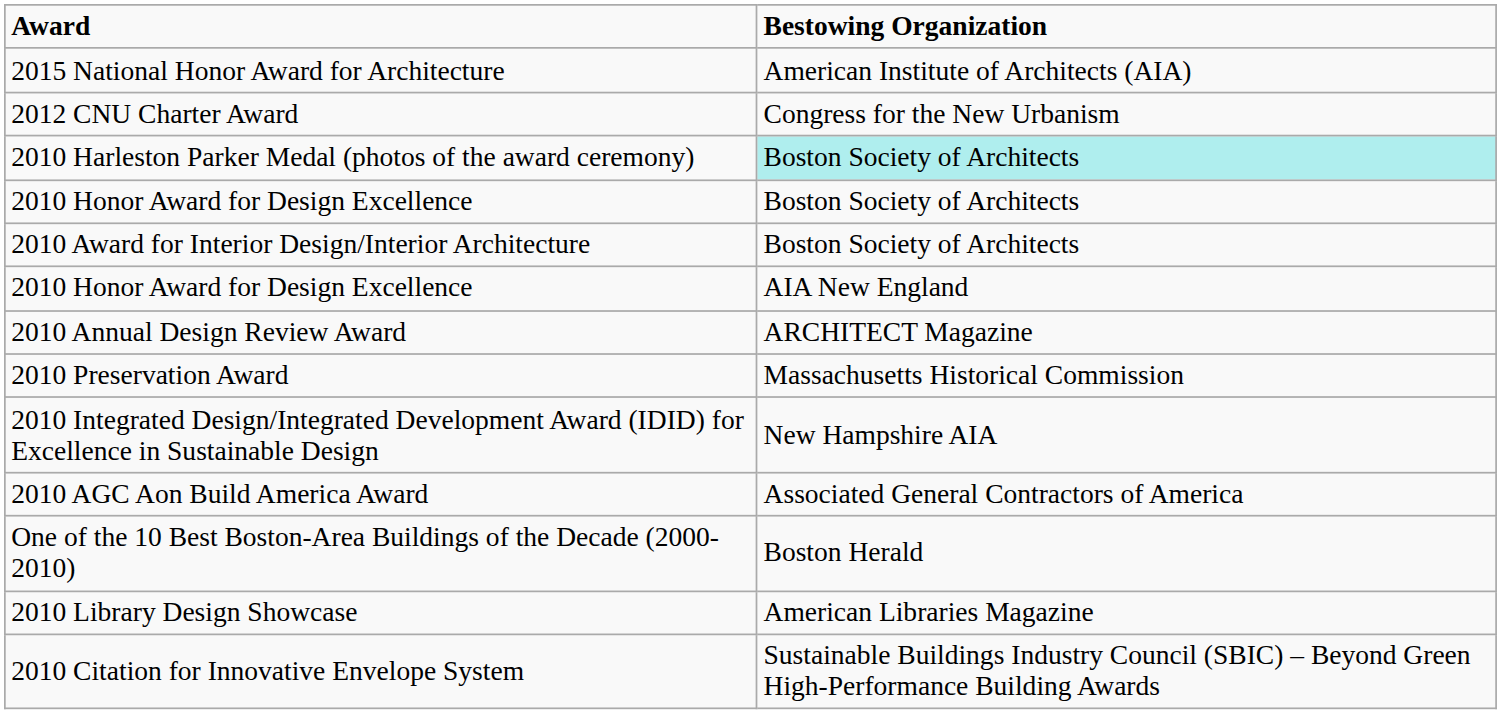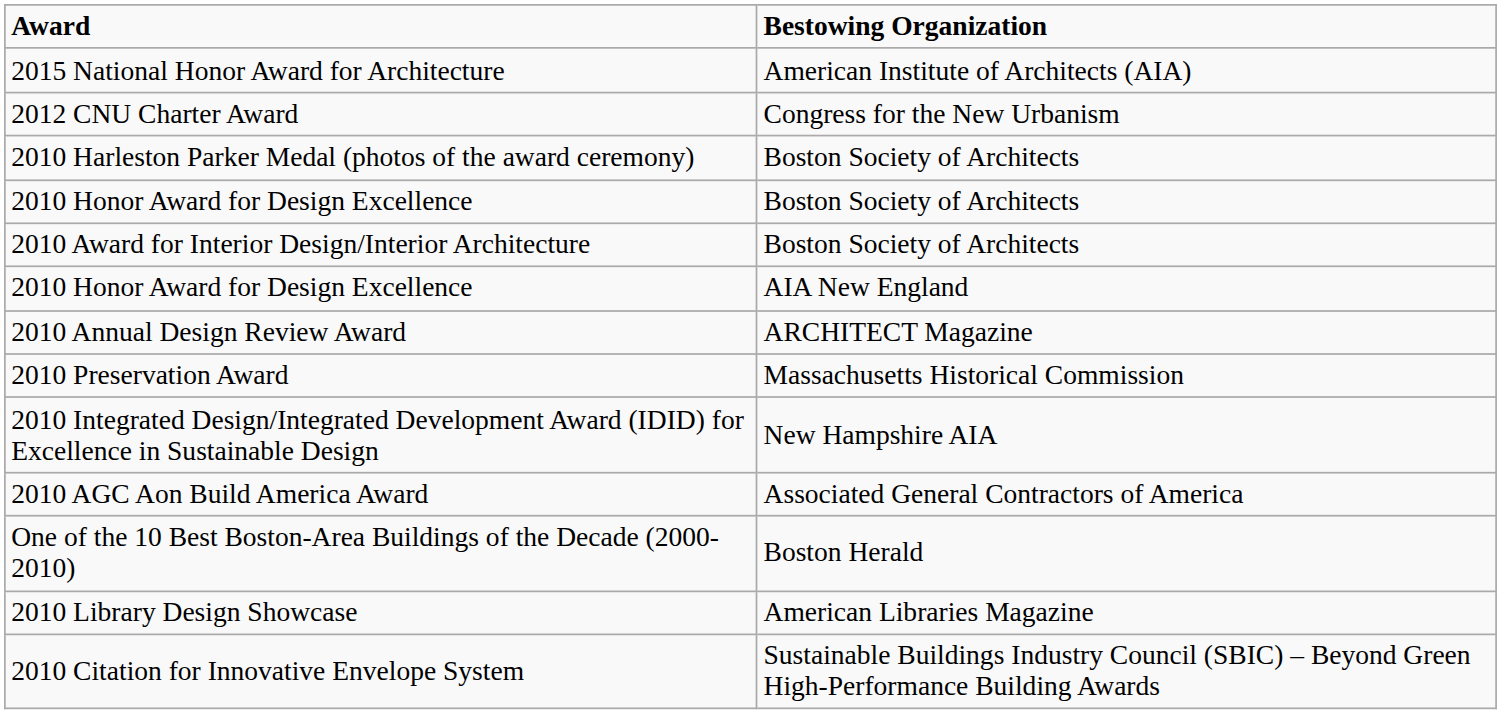row 4 | Bestowing Organization: paleturquoise background -> no background
